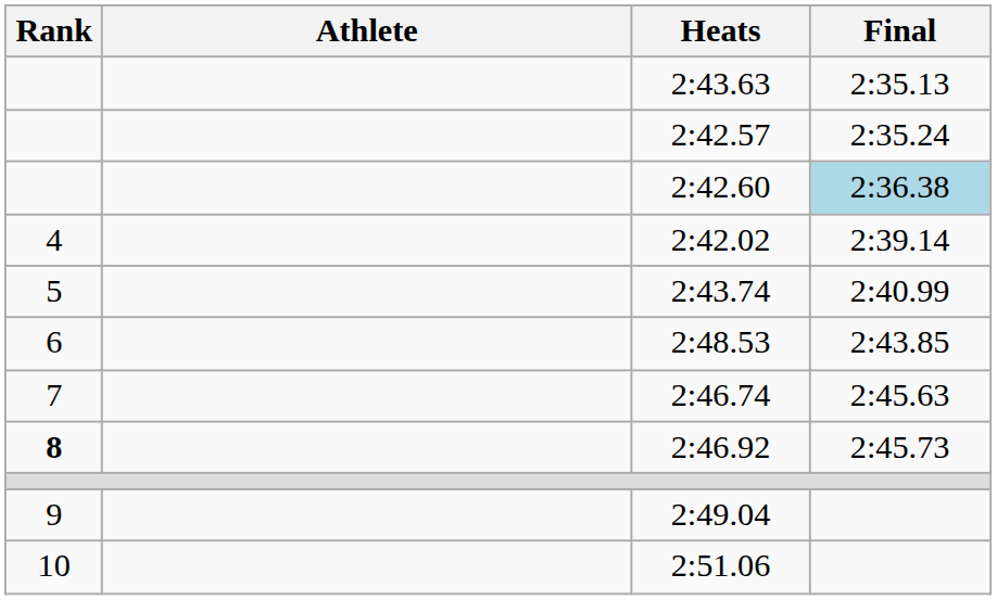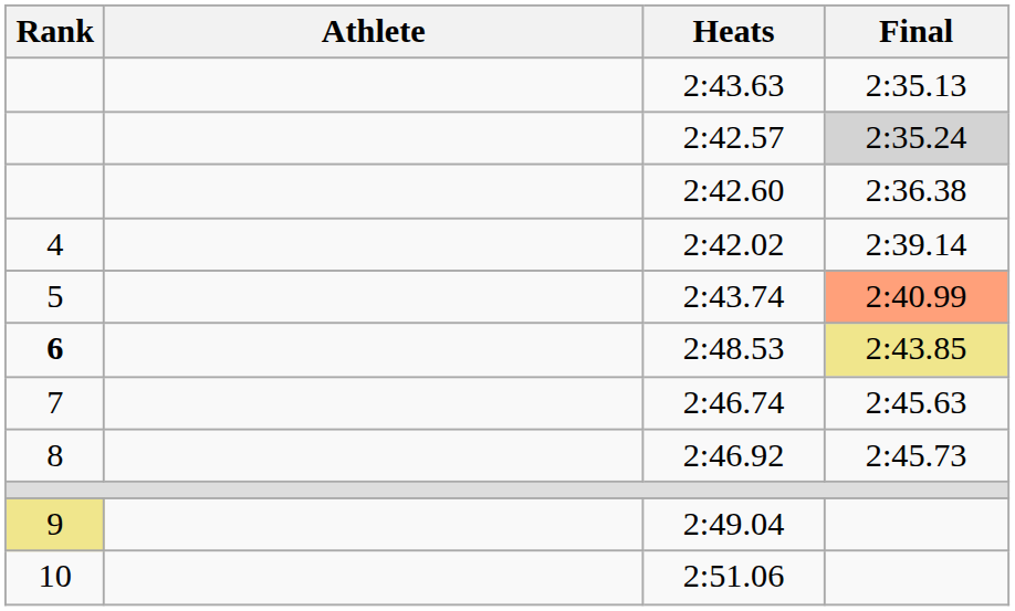2:42.57 | Final: no background -> lightgrey background
2:42.60 | Final: lightblue background -> no background
2:43.74 | Final: no background -> lightsalmon background
2:48.53 | Rank: normal -> bold
2:48.53 | Final: no background -> khaki background
2:46.92 | Rank: bold -> normal
2:49.04 | Rank: no background -> khaki background
